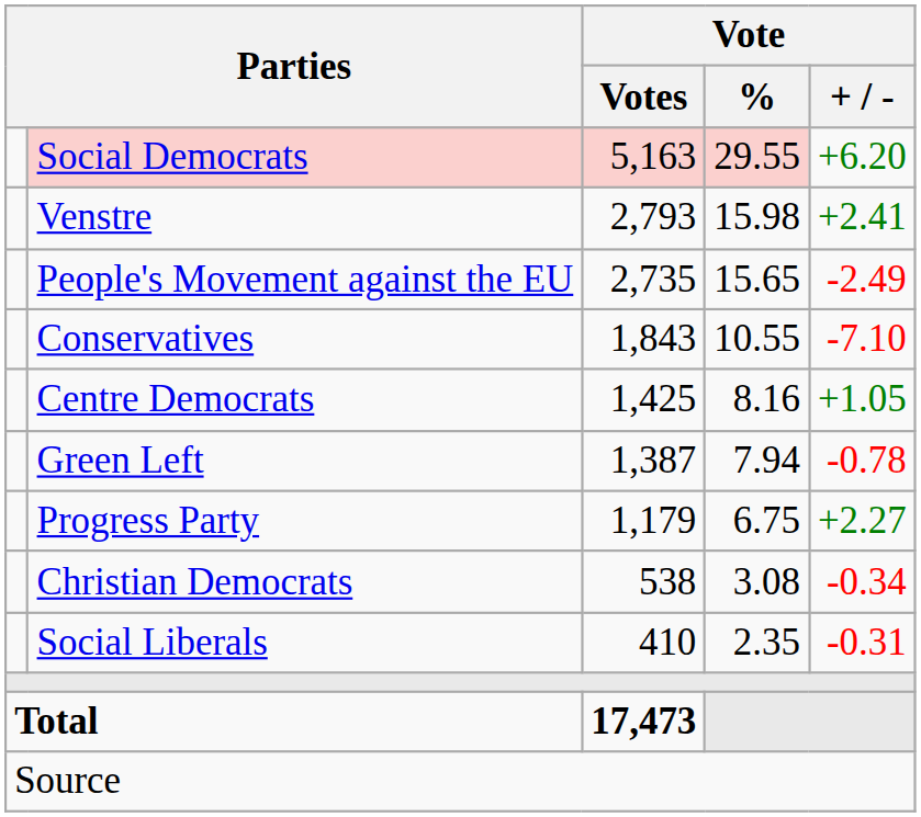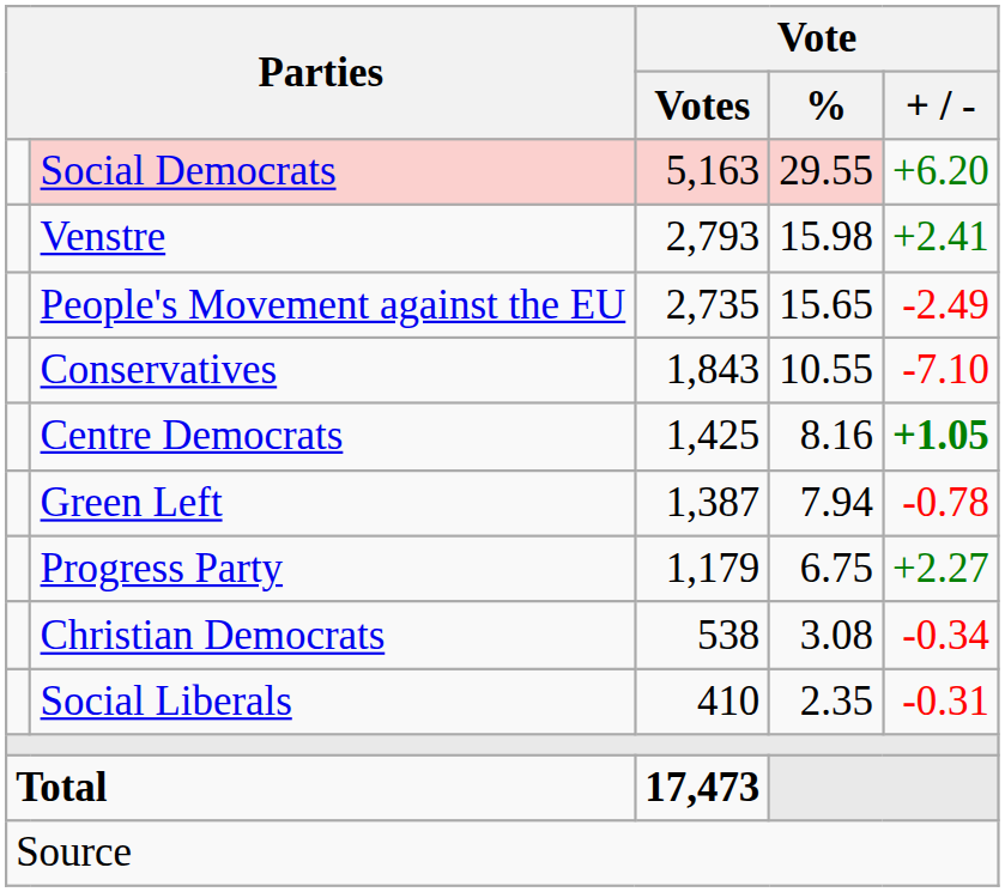Centre Democrats | Vote / + / -: normal -> bold
